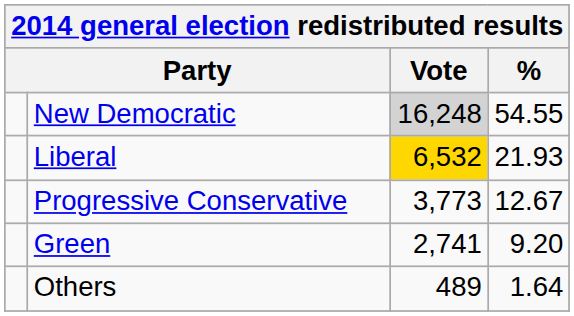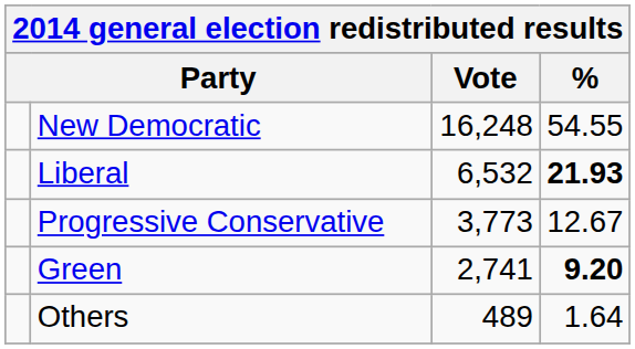New Democratic | Vote: lightgrey background -> no background
Liberal | Vote: gold background -> no background
Liberal | %: normal -> bold
Green | %: normal -> bold
